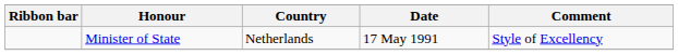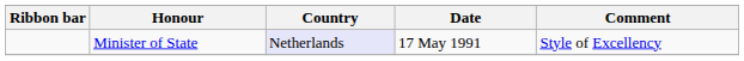Minister of State | Country: no background -> lavender background
